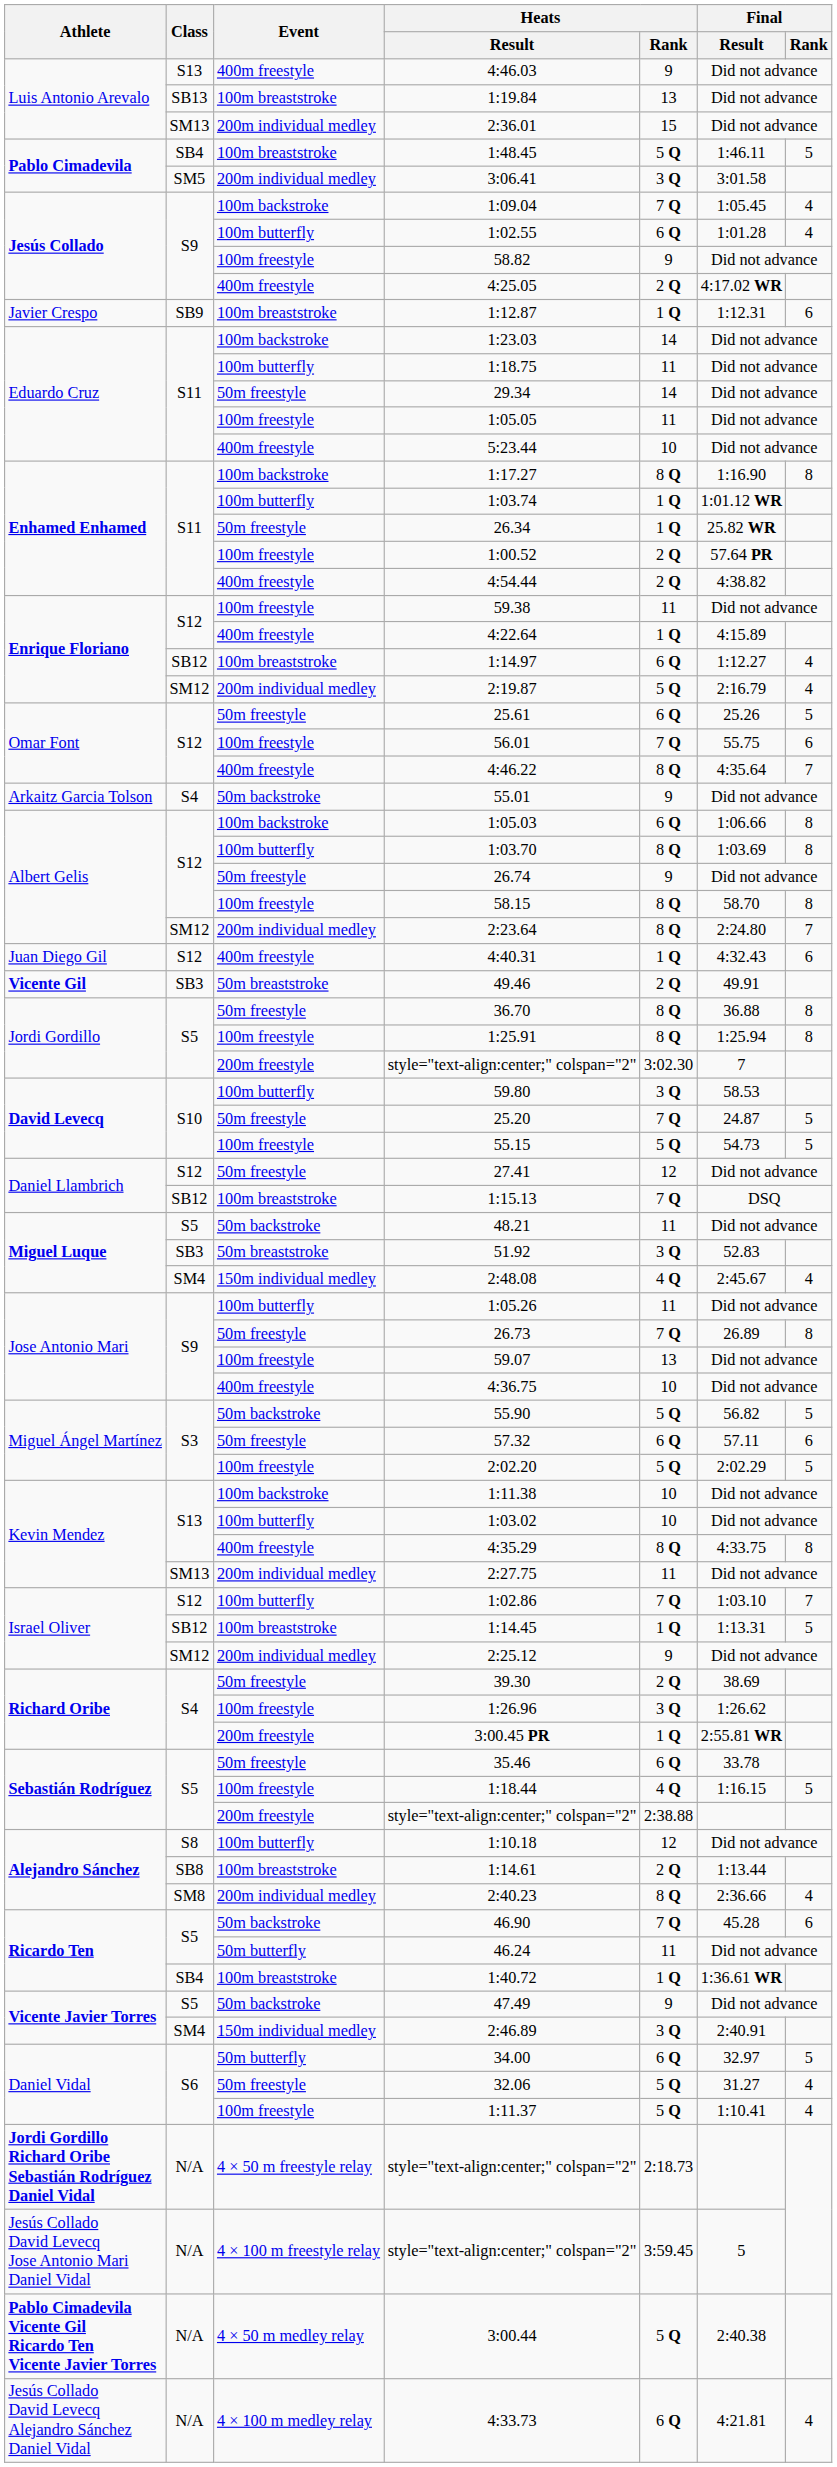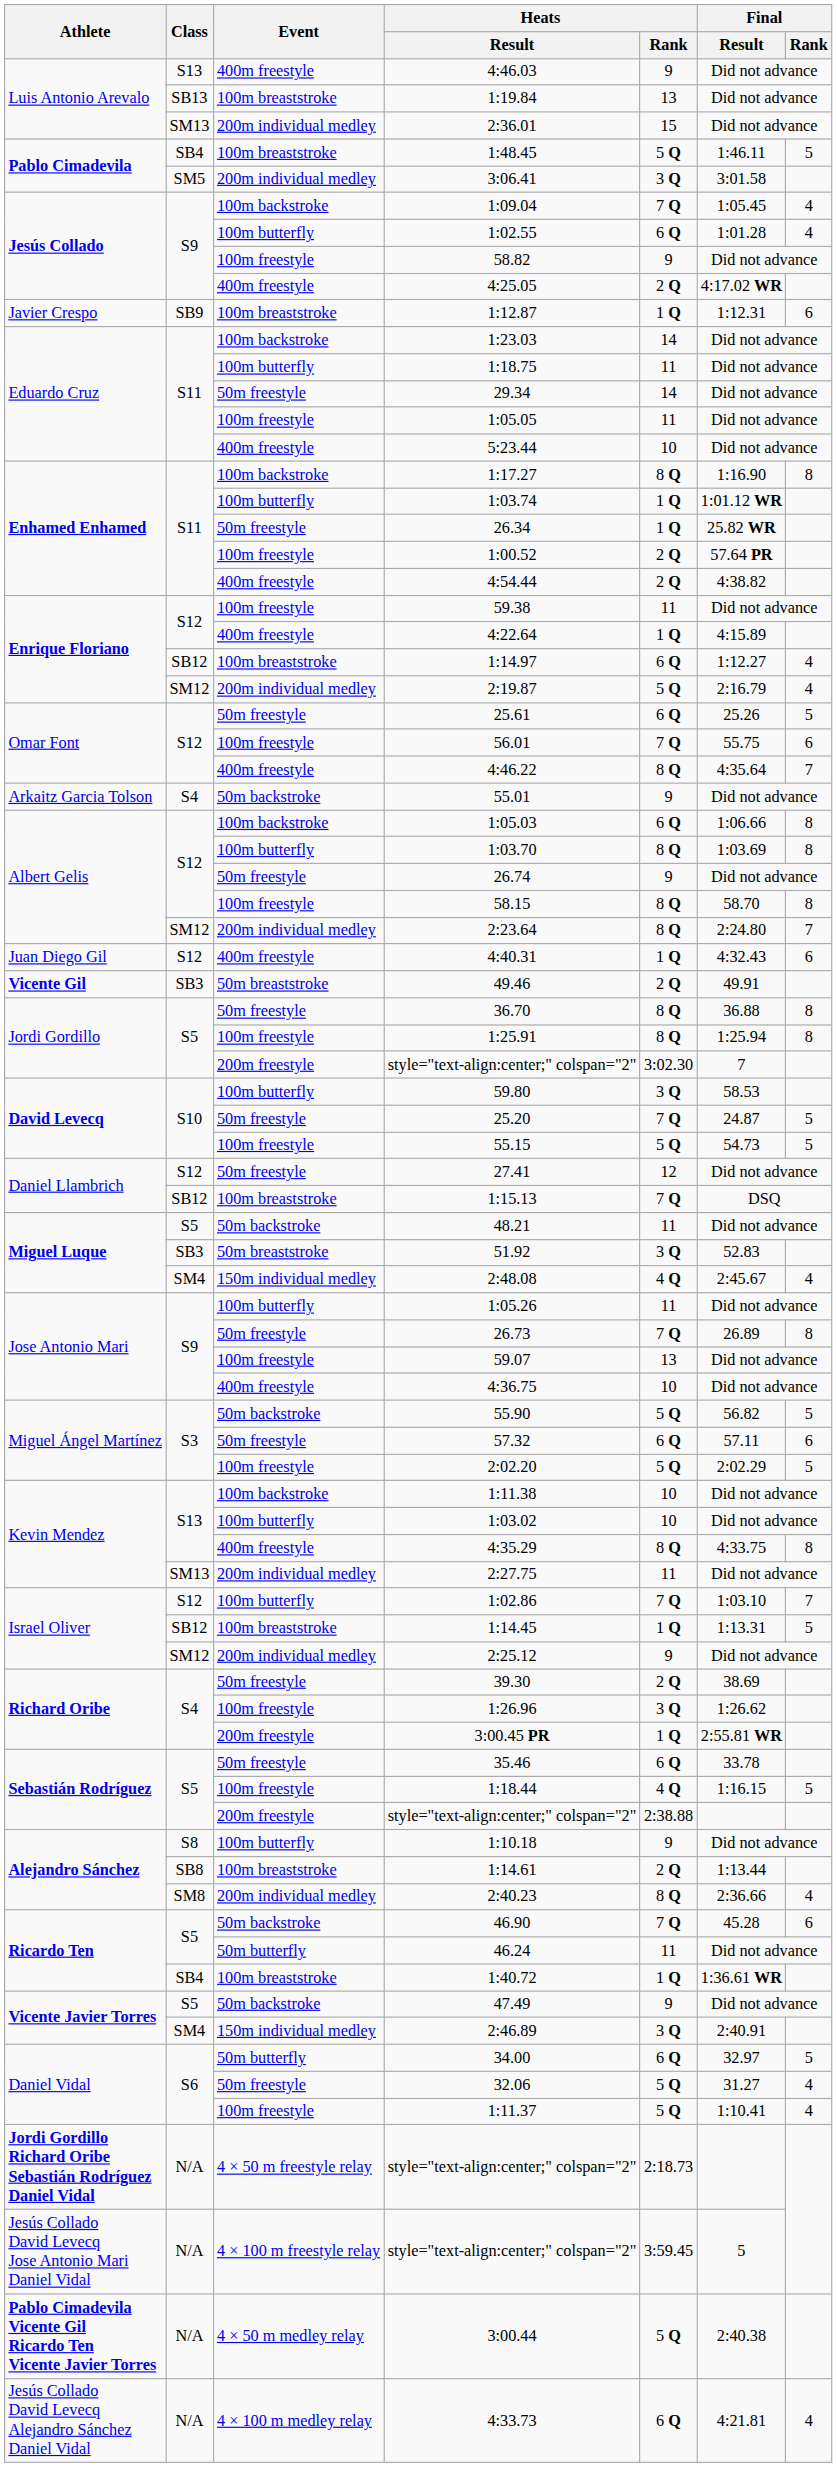1:10.18 | Heats / Rank: 12 -> 9
